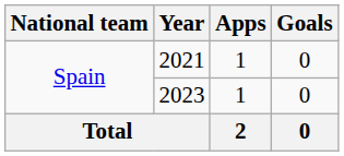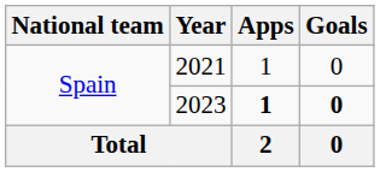2023 | Apps: normal -> bold
2023 | Goals: normal -> bold
